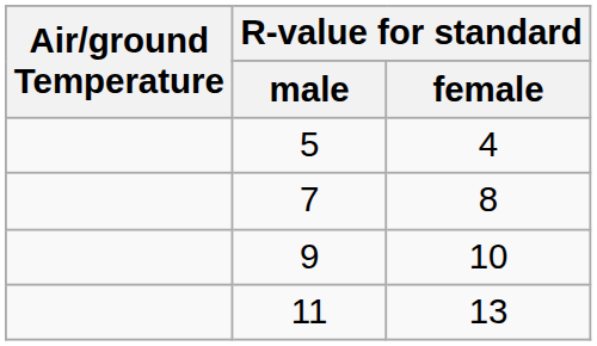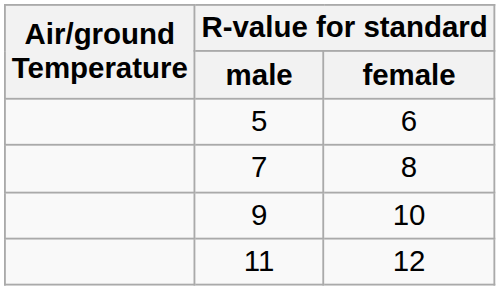5 | R-value for standard / female: 4 -> 6
11 | R-value for standard / female: 13 -> 12
